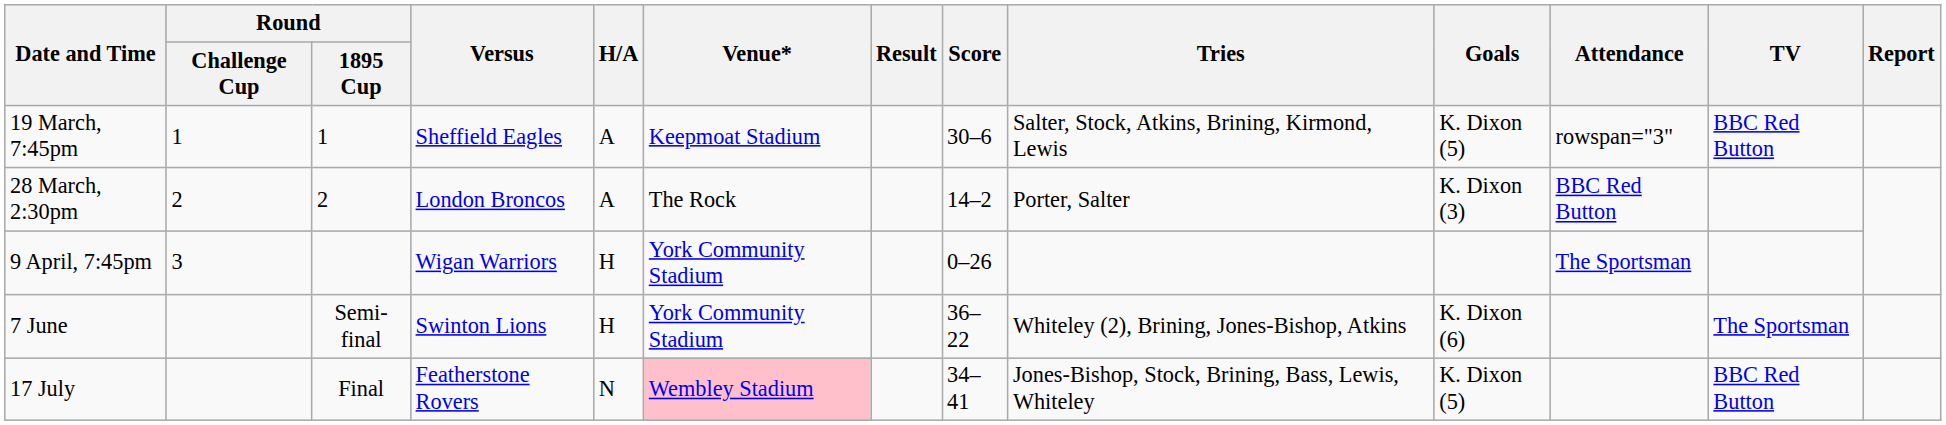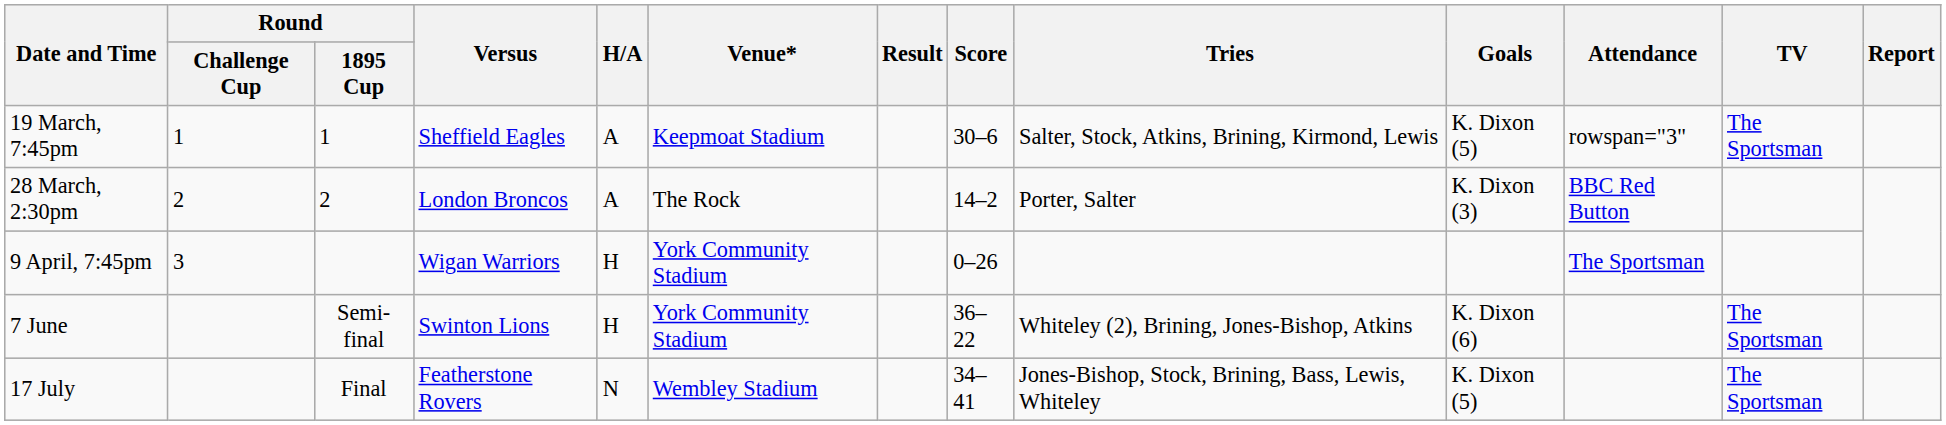19 March, 7:45pm | TV: BBC Red Button -> The Sportsman
17 July | Venue*: pink background -> no background
17 July | TV: BBC Red Button -> The Sportsman
